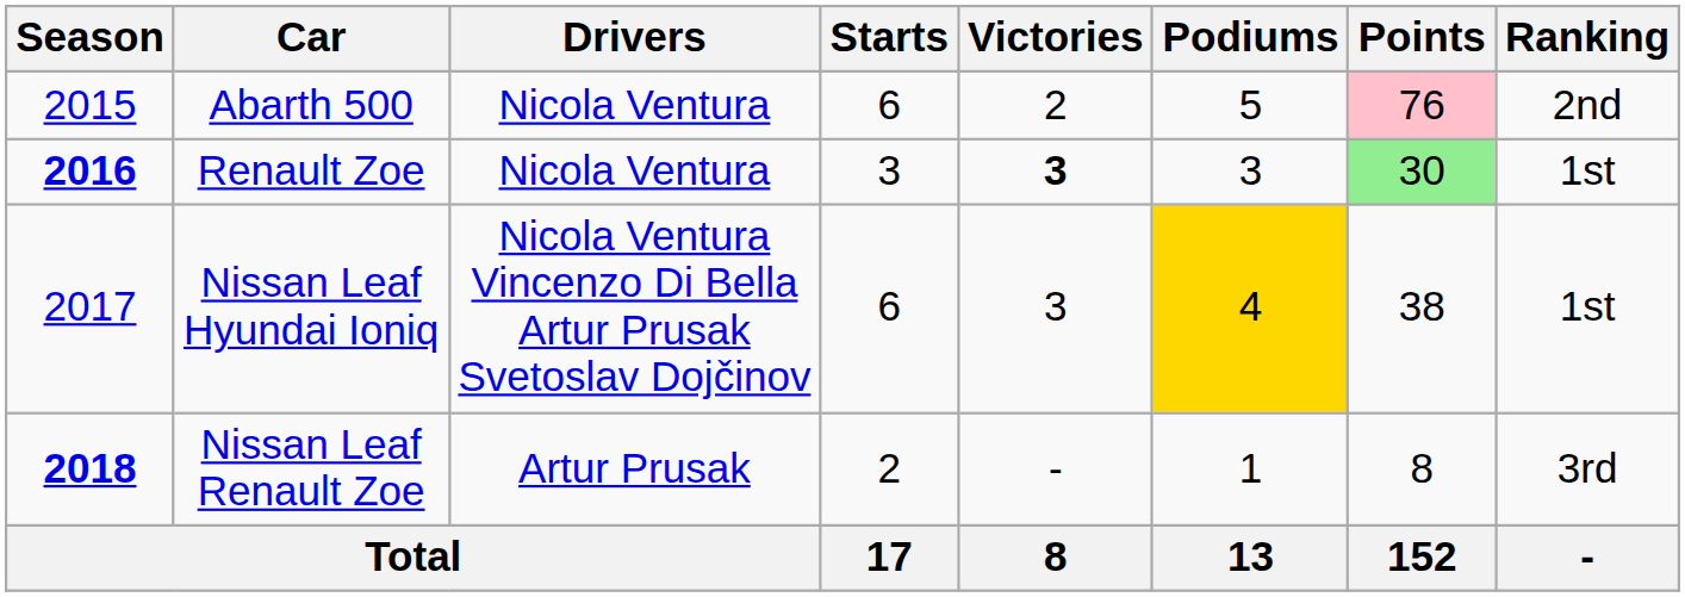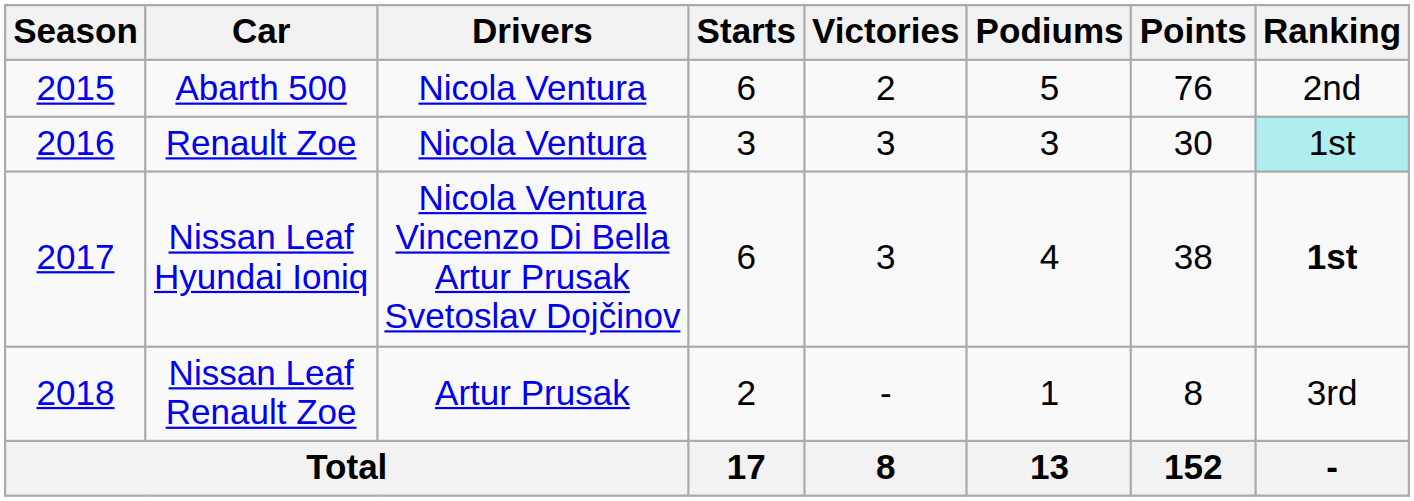Abarth 500 | Points: pink background -> no background
Renault Zoe | Season: bold -> normal
Renault Zoe | Victories: bold -> normal
Renault Zoe | Points: lightgreen background -> no background
Renault Zoe | Ranking: no background -> paleturquoise background
Nissan Leaf Hyundai Ioniq | Podiums: gold background -> no background
Nissan Leaf Hyundai Ioniq | Ranking: normal -> bold
Nissan Leaf Renault Zoe | Season: bold -> normal
